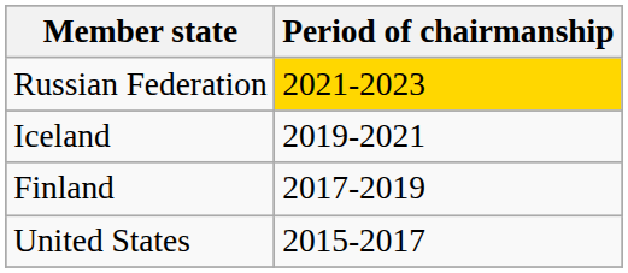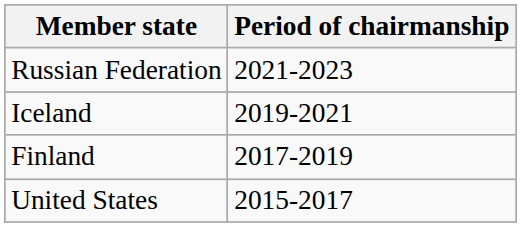Russian Federation | Period of chairmanship: gold background -> no background
